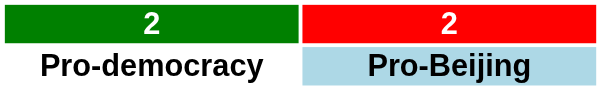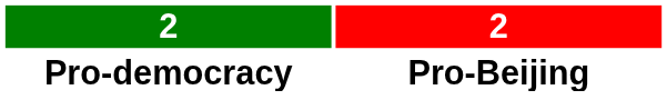Pro-democracy | column 2: lightblue background -> no background
